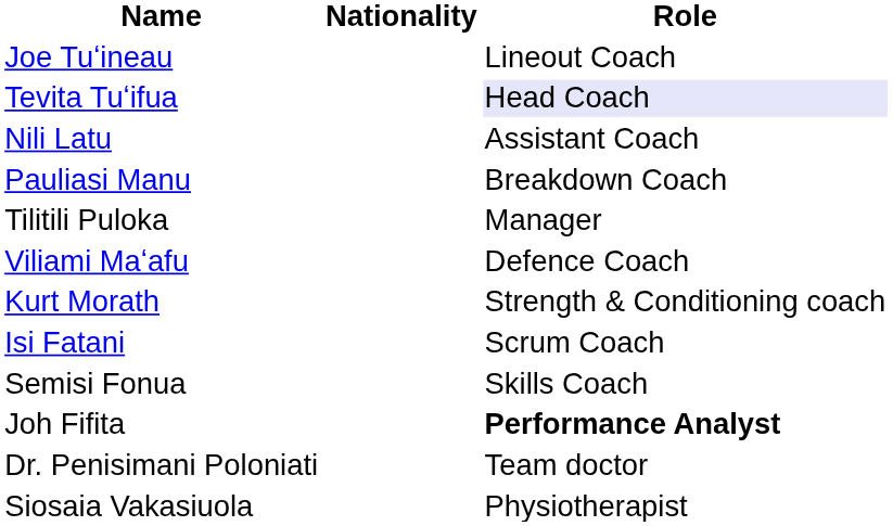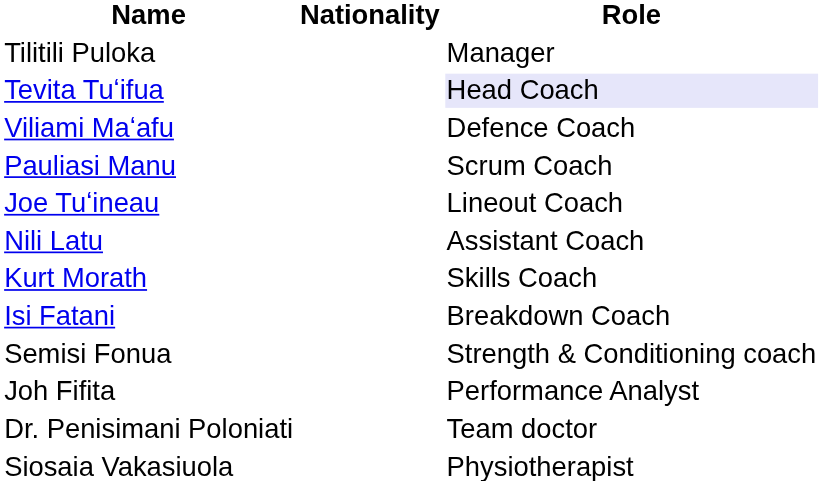rows swapped: Tilitili Puloka <-> Joe Tuʻineau
rows swapped: Nili Latu <-> Viliami Maʻafu
Pauliasi Manu | Role: Breakdown Coach -> Scrum Coach
Kurt Morath | Role: Strength & Conditioning coach -> Skills Coach
Isi Fatani | Role: Scrum Coach -> Breakdown Coach
Semisi Fonua | Role: Skills Coach -> Strength & Conditioning coach
Joh Fifita | Role: bold -> normal
